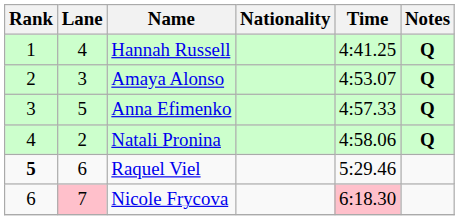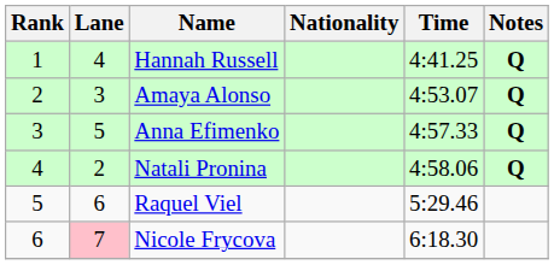Raquel Viel | Rank: bold -> normal
Nicole Frycova | Time: pink background -> no background
